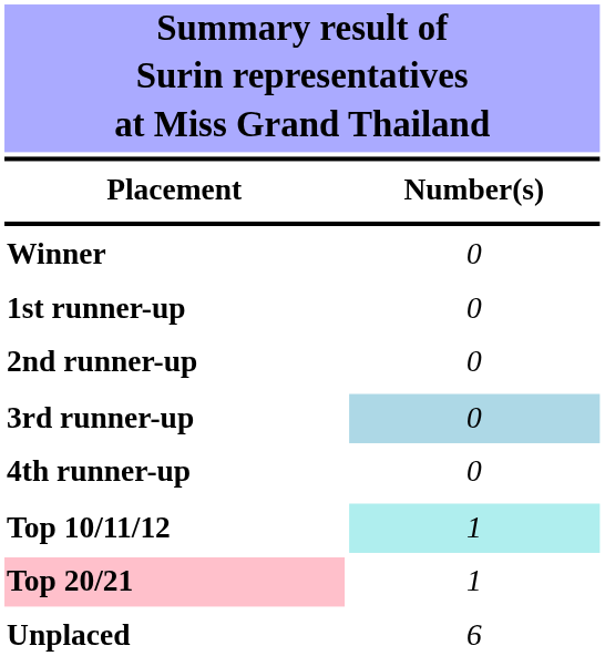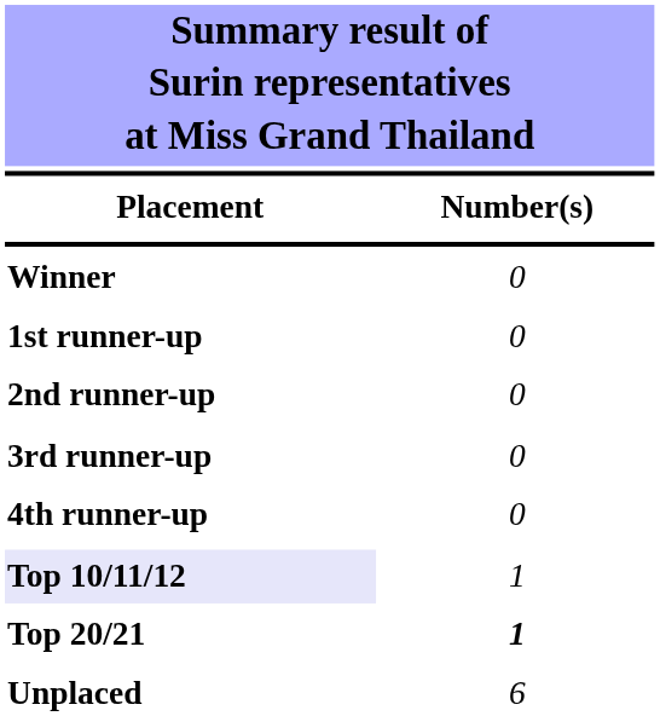row 6 | column 2: lightblue background -> no background
row 8 | column 1: no background -> lavender background
row 8 | column 2: paleturquoise background -> no background
row 9 | column 1: pink background -> no background
row 9 | column 2: normal -> bold
